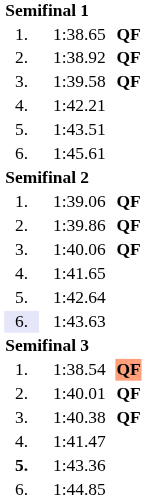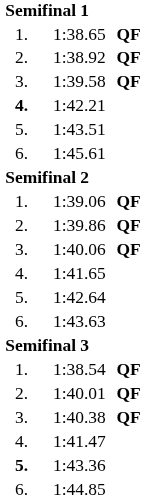1:42.21 | column 1: normal -> bold
1:43.63 | column 1: lavender background -> no background
1:38.54 | column 3: lightsalmon background -> no background
